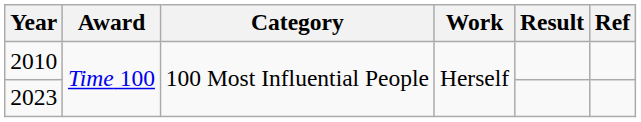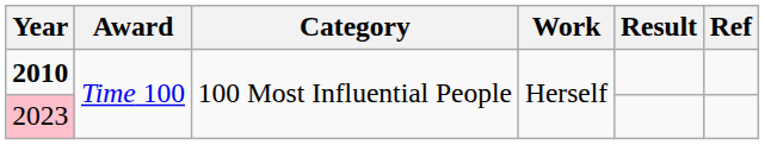2010 | Year: normal -> bold
2023 | Year: no background -> pink background
